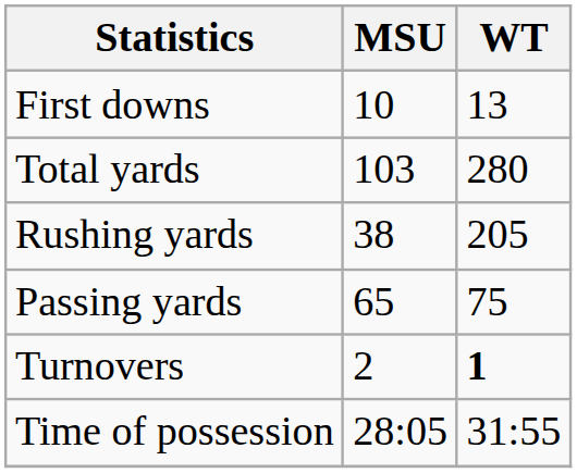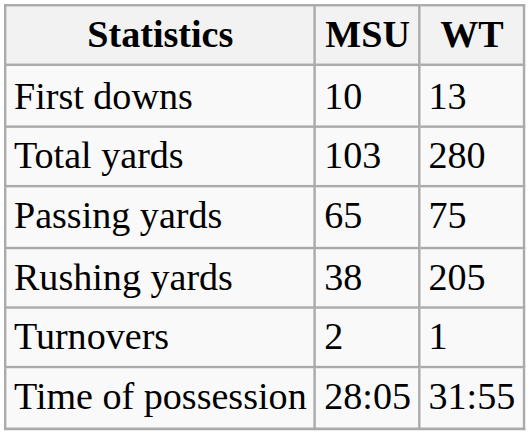rows swapped: Rushing yards <-> Passing yards
Turnovers | WT: bold -> normal
